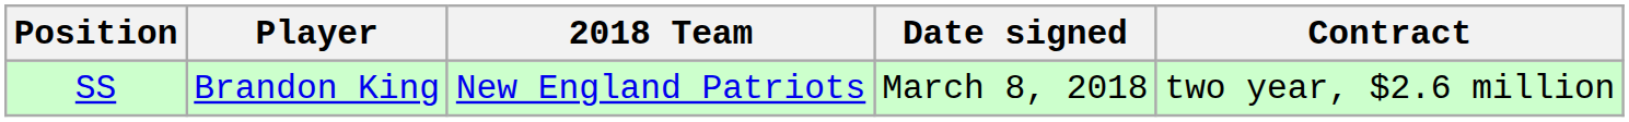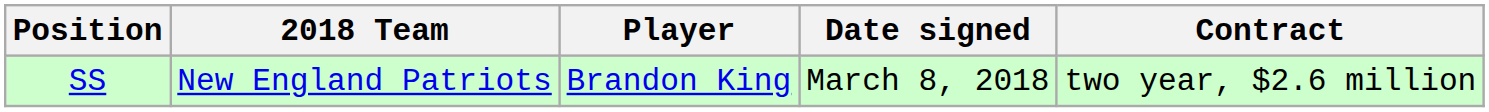columns swapped: Player <-> 2018 Team
